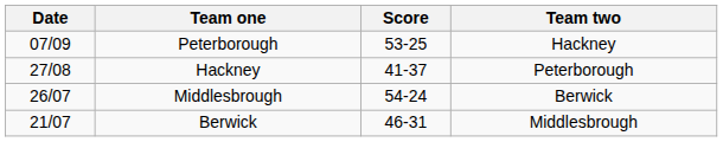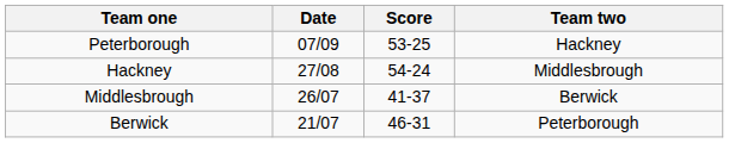columns swapped: Date <-> Team one
row 3 | Score: 41-37 -> 54-24
row 3 | Team two: Peterborough -> Middlesbrough
row 4 | Score: 54-24 -> 41-37
row 5 | Team two: Middlesbrough -> Peterborough
